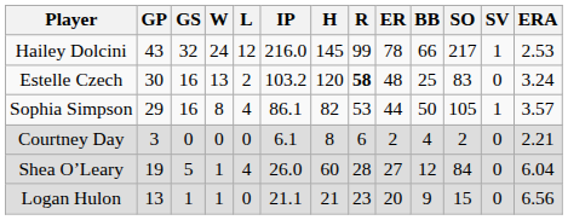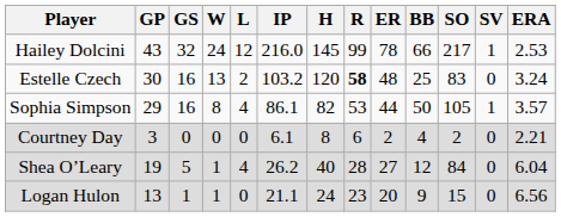Shea O’Leary | IP: 26.0 -> 26.2
Shea O’Leary | H: 60 -> 40
Logan Hulon | H: 21 -> 24
